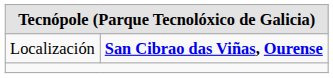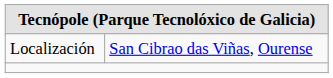Localización | column 2: bold -> normal
